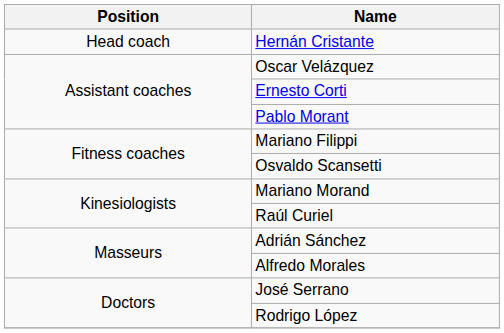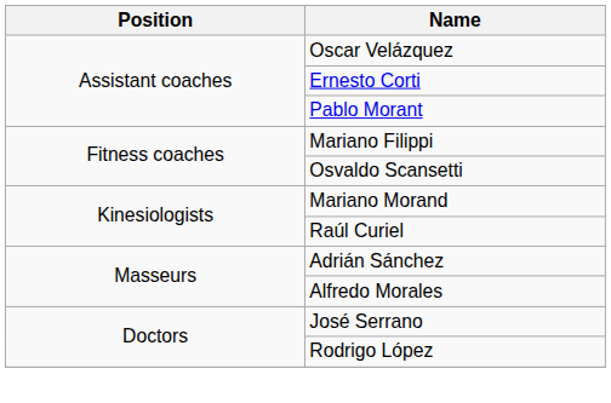- row: Head coach | Hernán Cristante
